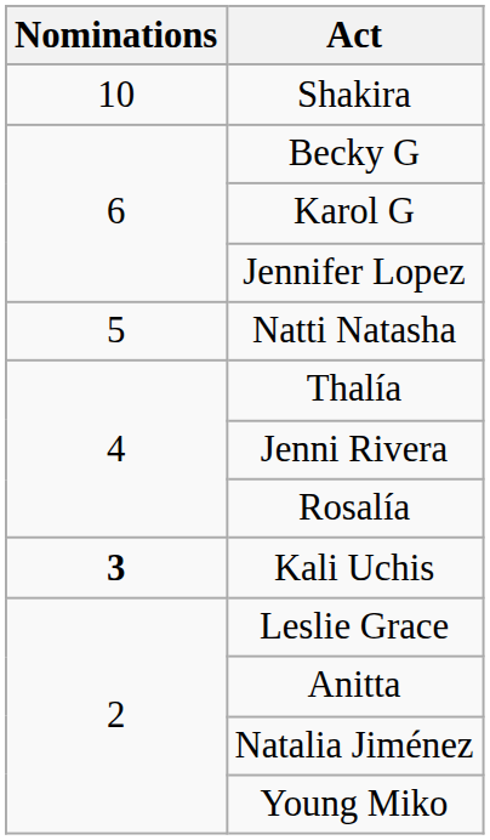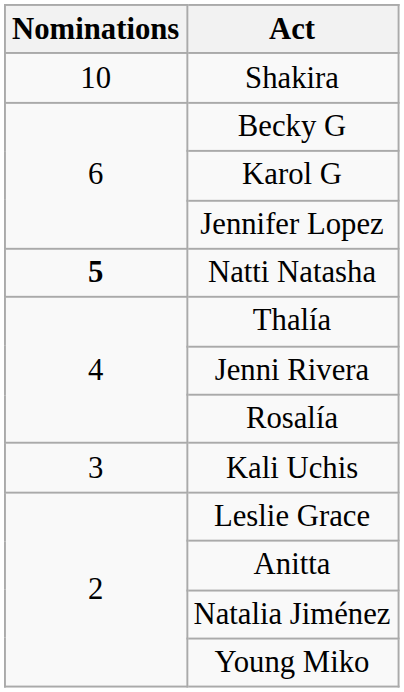Natti Natasha | Nominations: normal -> bold
Kali Uchis | Nominations: bold -> normal
